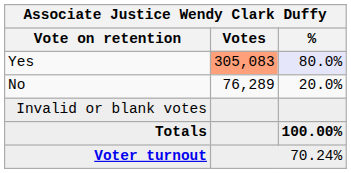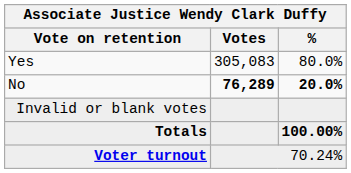Yes | Votes: lightsalmon background -> no background
Yes | %: lavender background -> no background
No | Votes: normal -> bold
No | %: normal -> bold
